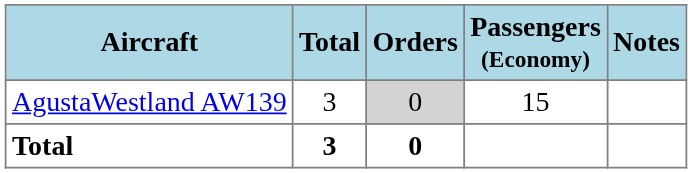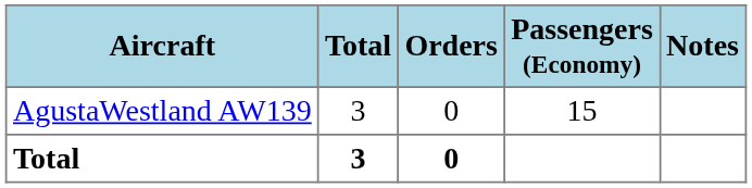AgustaWestland AW139 | Orders: lightgrey background -> no background
